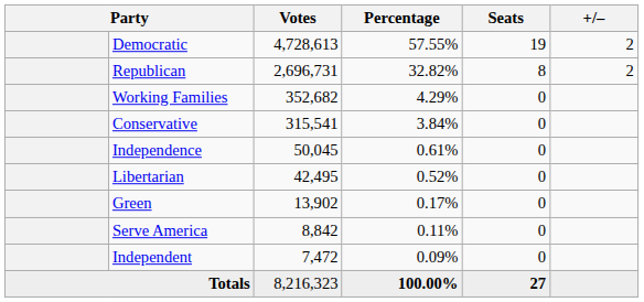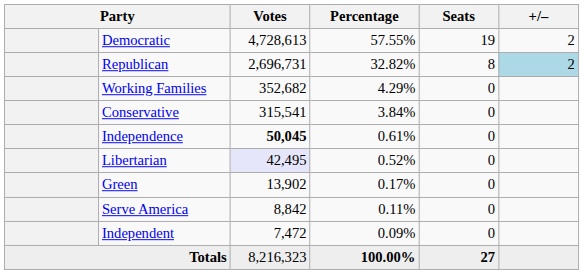Republican | +/–: no background -> lightblue background
Independence | Votes: normal -> bold
Libertarian | Votes: no background -> lavender background
